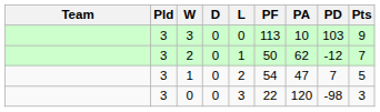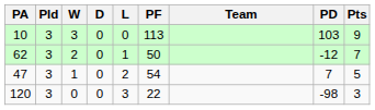columns swapped: Team <-> PA
